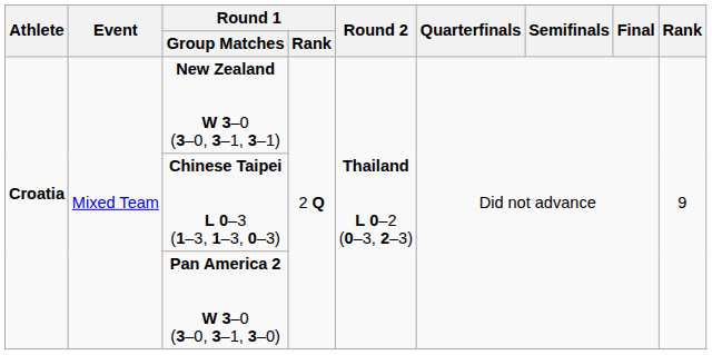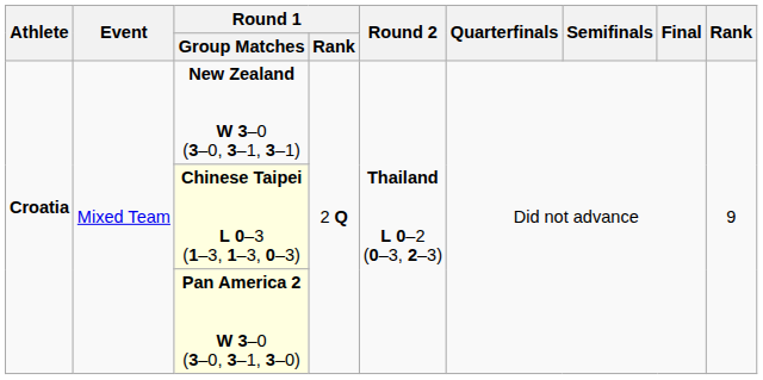Chinese Taipei L 0–3 (1–3, 1–3, 0–3) | Round 1 / Group Matches: no background -> lightyellow background
Pan America 2 W 3–0 (3–0, 3–1, 3–0) | Round 1 / Group Matches: no background -> lightyellow background
